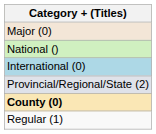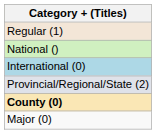row 2 | column 1: Major (0) -> Regular (1)
row 7 | column 1: Regular (1) -> Major (0)
